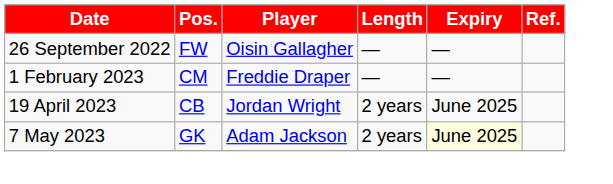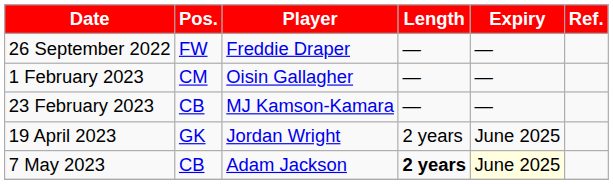26 September 2022 | Player: Oisin Gallagher -> Freddie Draper
1 February 2023 | Player: Freddie Draper -> Oisin Gallagher
+ row: 23 February 2023 | CB | MJ Kamson-Kamara | — | —
19 April 2023 | Pos.: CB -> GK
7 May 2023 | Pos.: GK -> CB
7 May 2023 | Length: normal -> bold
